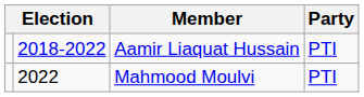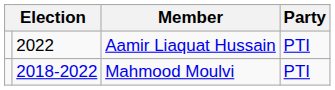Aamir Liaquat Hussain | column 2: 2018-2022 -> 2022
Mahmood Moulvi | column 2: 2022 -> 2018-2022
